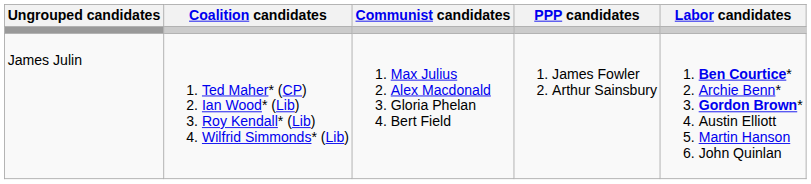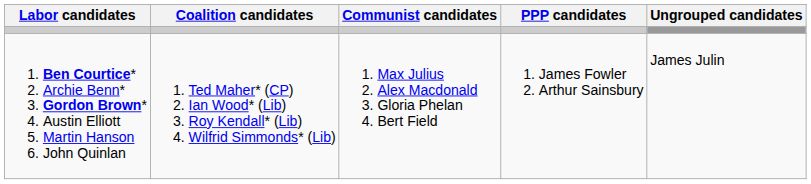columns swapped: Labor candidates <-> Ungrouped candidates
